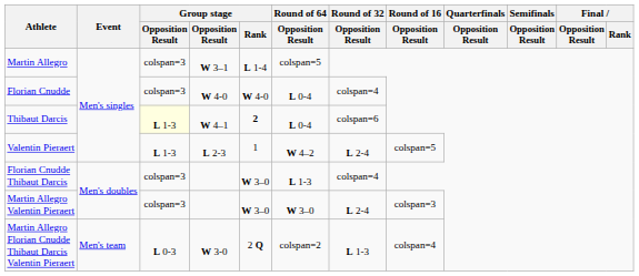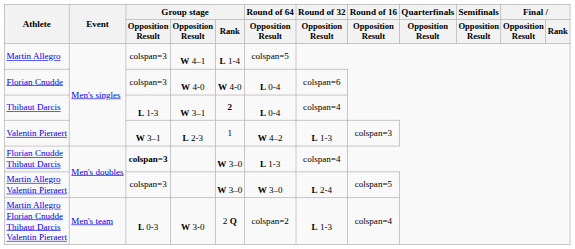Martin Allegro | column 4: W 3–1 -> W 4–1
Florian Cnudde | Round of 32 / Opposition Result: colspan=4 -> colspan=6
Thibaut Darcis | column 3: lightyellow background -> no background
Thibaut Darcis | column 4: W 4–1 -> W 3–1
Thibaut Darcis | Round of 32 / Opposition Result: colspan=6 -> colspan=4
Valentin Pieraert | column 3: L 1-3 -> W 3–1
Valentin Pieraert | Round of 32 / Opposition Result: L 2-4 -> L 1-3
Valentin Pieraert | Round of 16 / Opposition Result: colspan=5 -> colspan=3
Florian Cnudde Thibaut Darcis | column 3: normal -> bold
Martin Allegro Valentin Pieraert | Round of 16 / Opposition Result: colspan=3 -> colspan=5
